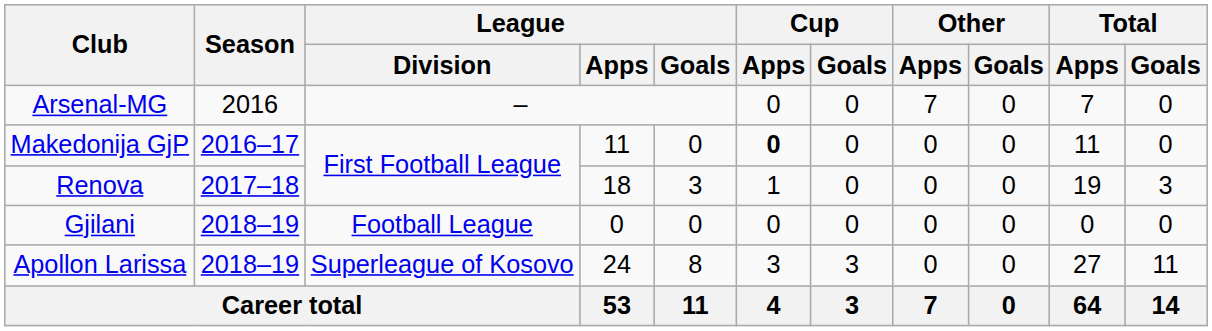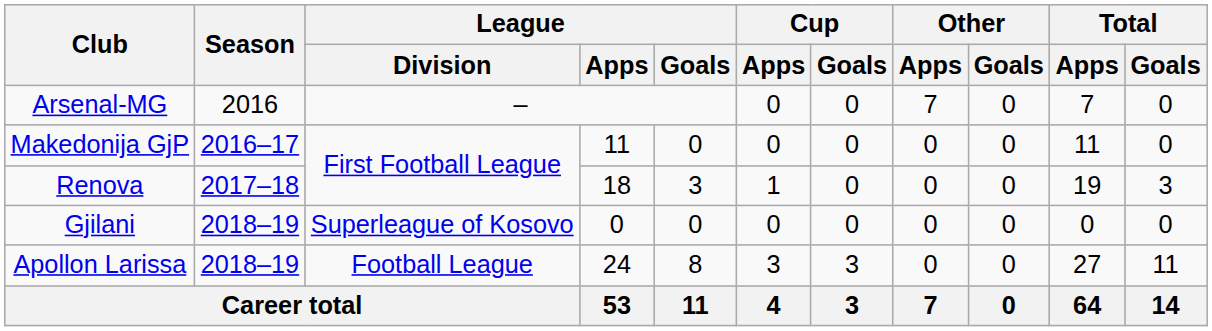Makedonija GjP | Cup / Apps: bold -> normal
Gjilani | League / Division: Football League -> Superleague of Kosovo
Apollon Larissa | League / Division: Superleague of Kosovo -> Football League
